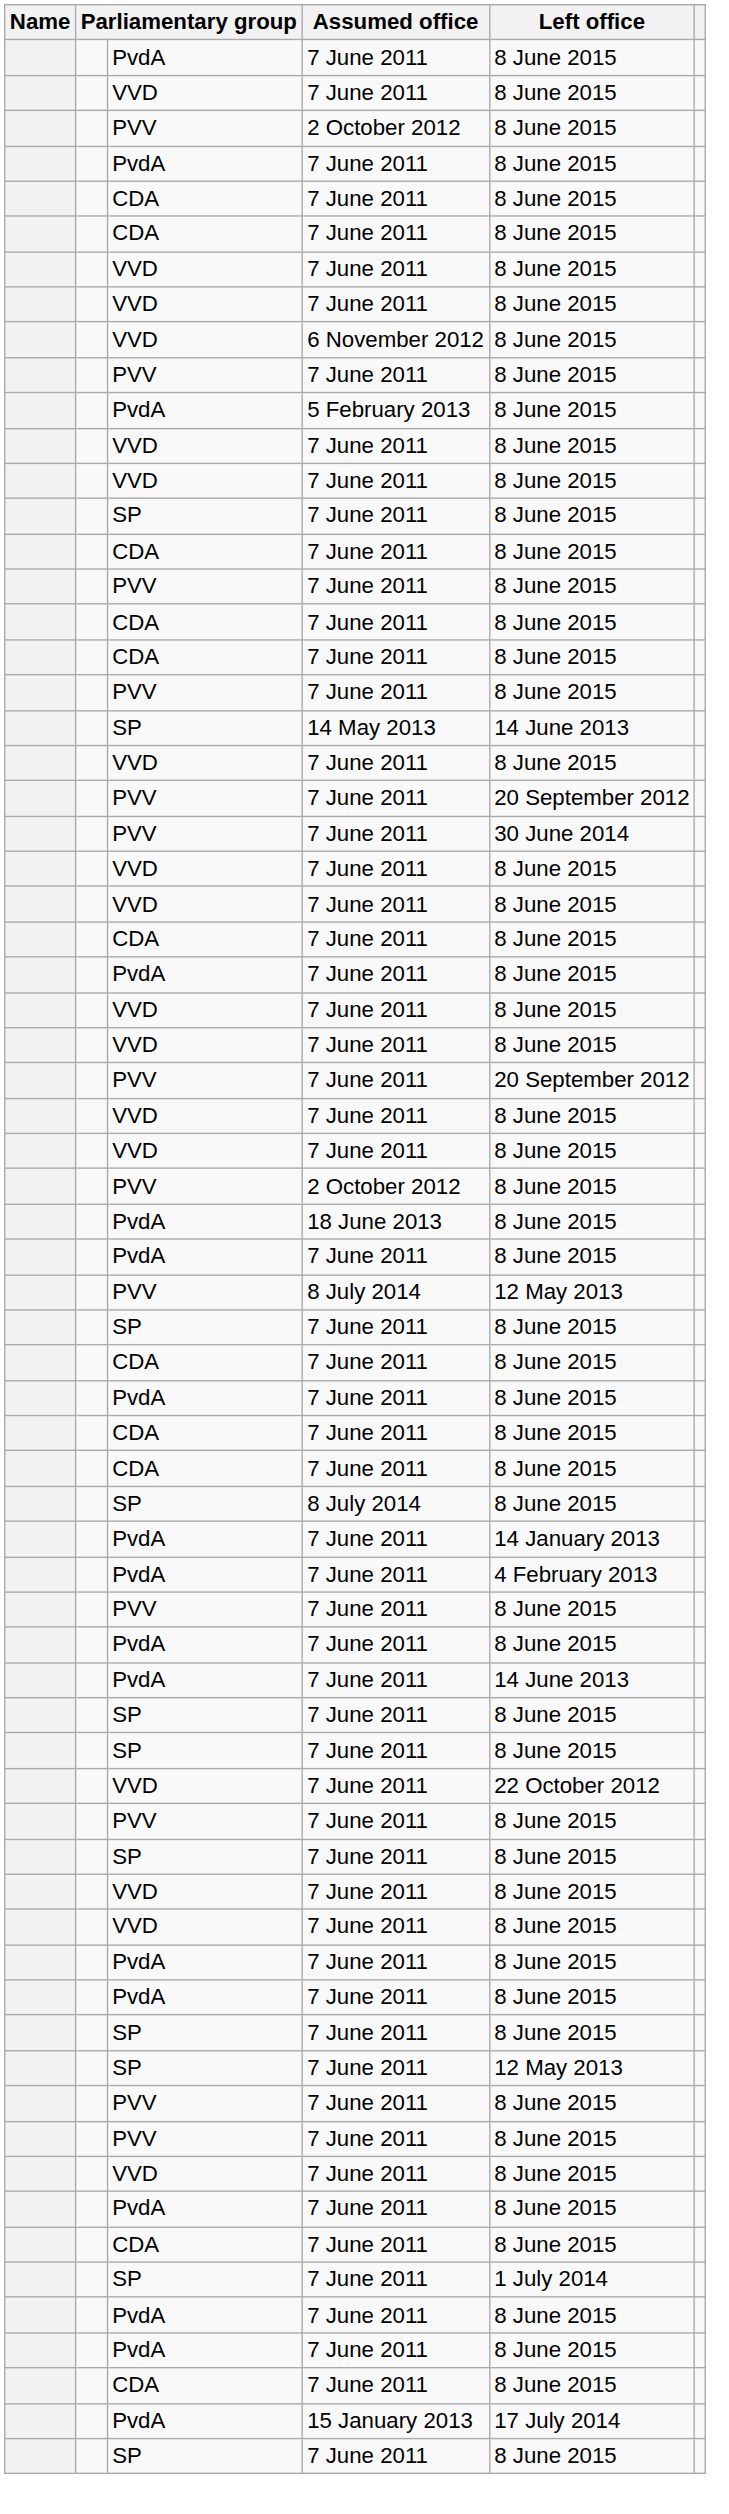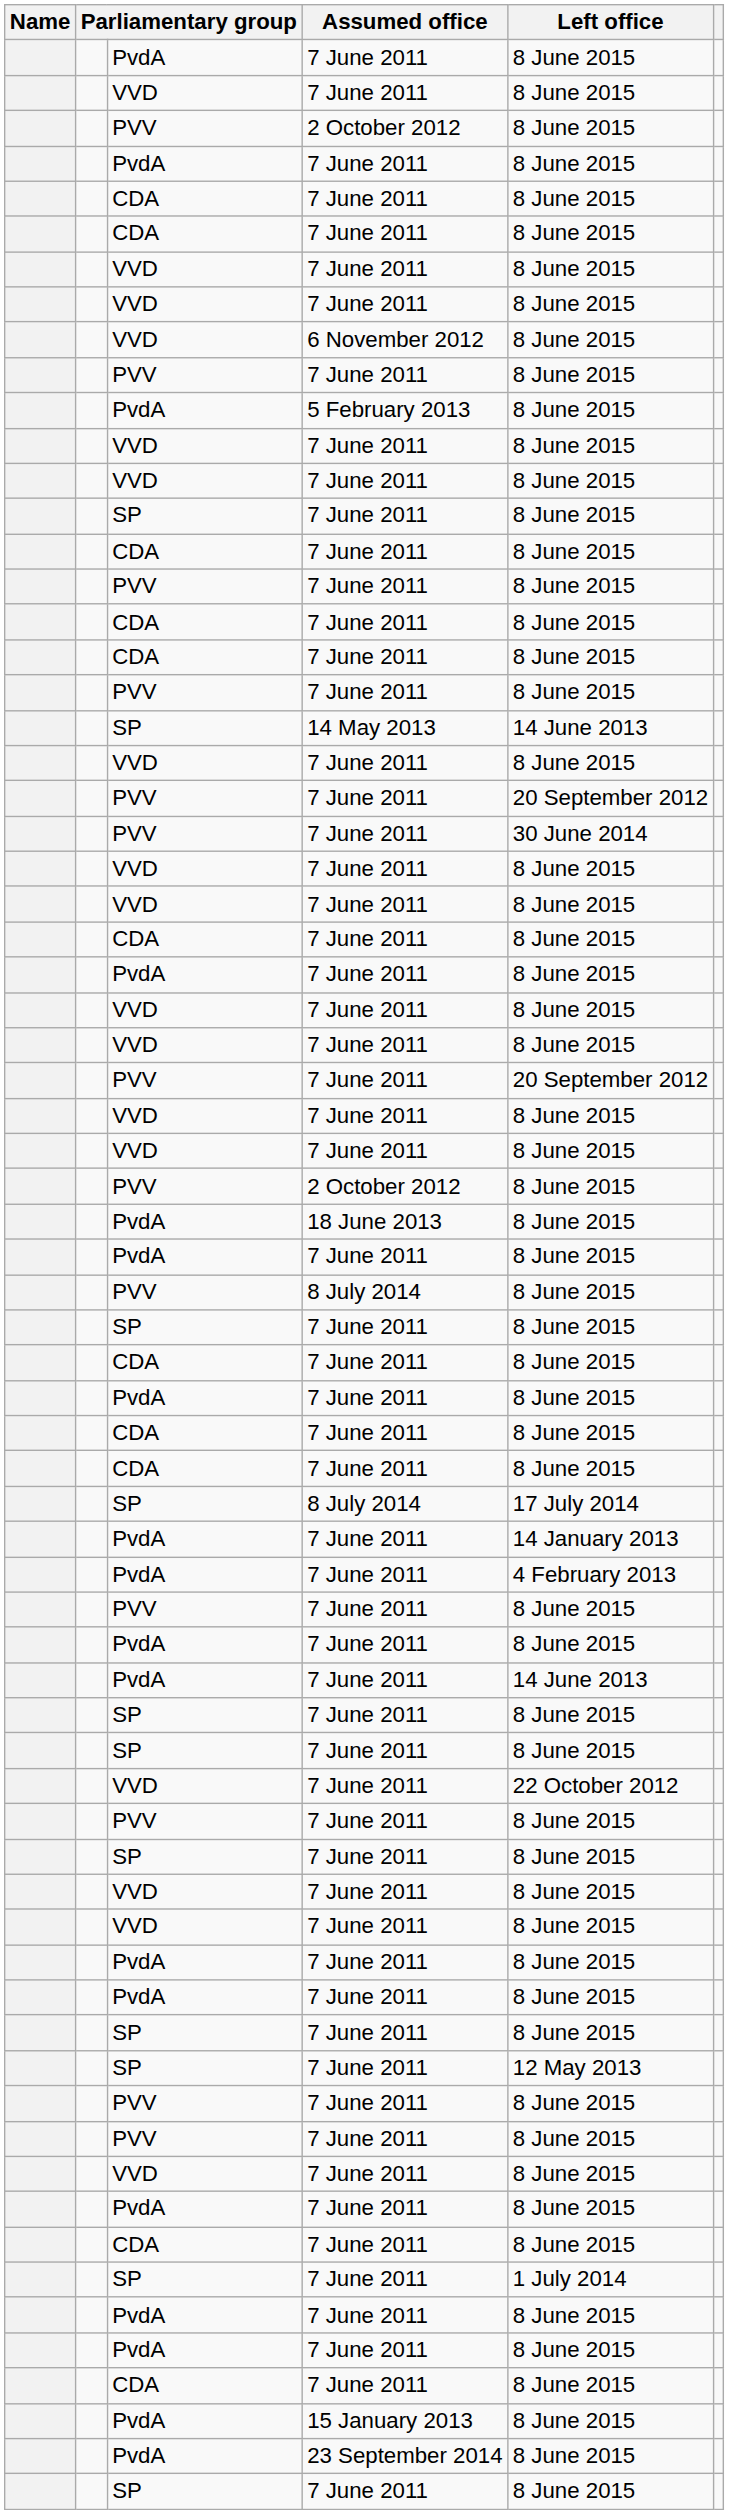PVV / 8 July 2014 | Left office: 12 May 2013 -> 8 June 2015
SP / 8 July 2014 | Left office: 8 June 2015 -> 17 July 2014
15 January 2013 | Left office: 17 July 2014 -> 8 June 2015
+ row: PvdA | 23 September 2014 | 8 June 2015
